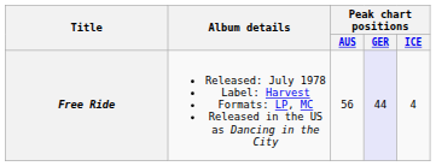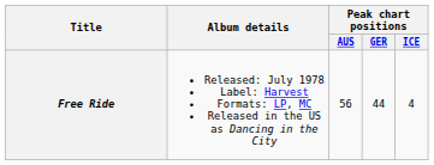Free Ride | Peak chart positions / GER: lavender background -> no background
